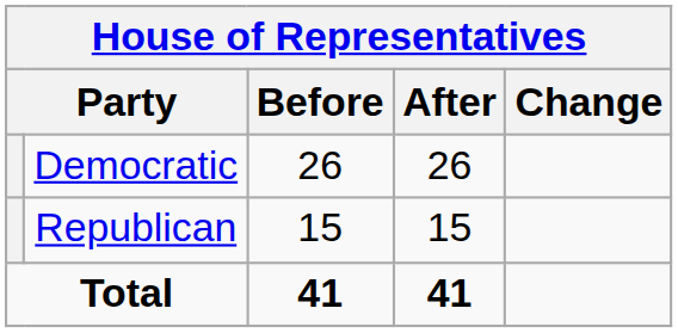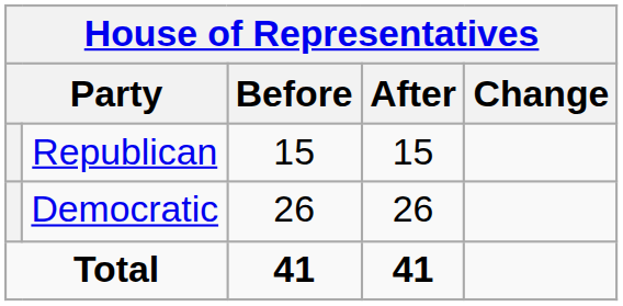rows swapped: Democratic <-> Republican
